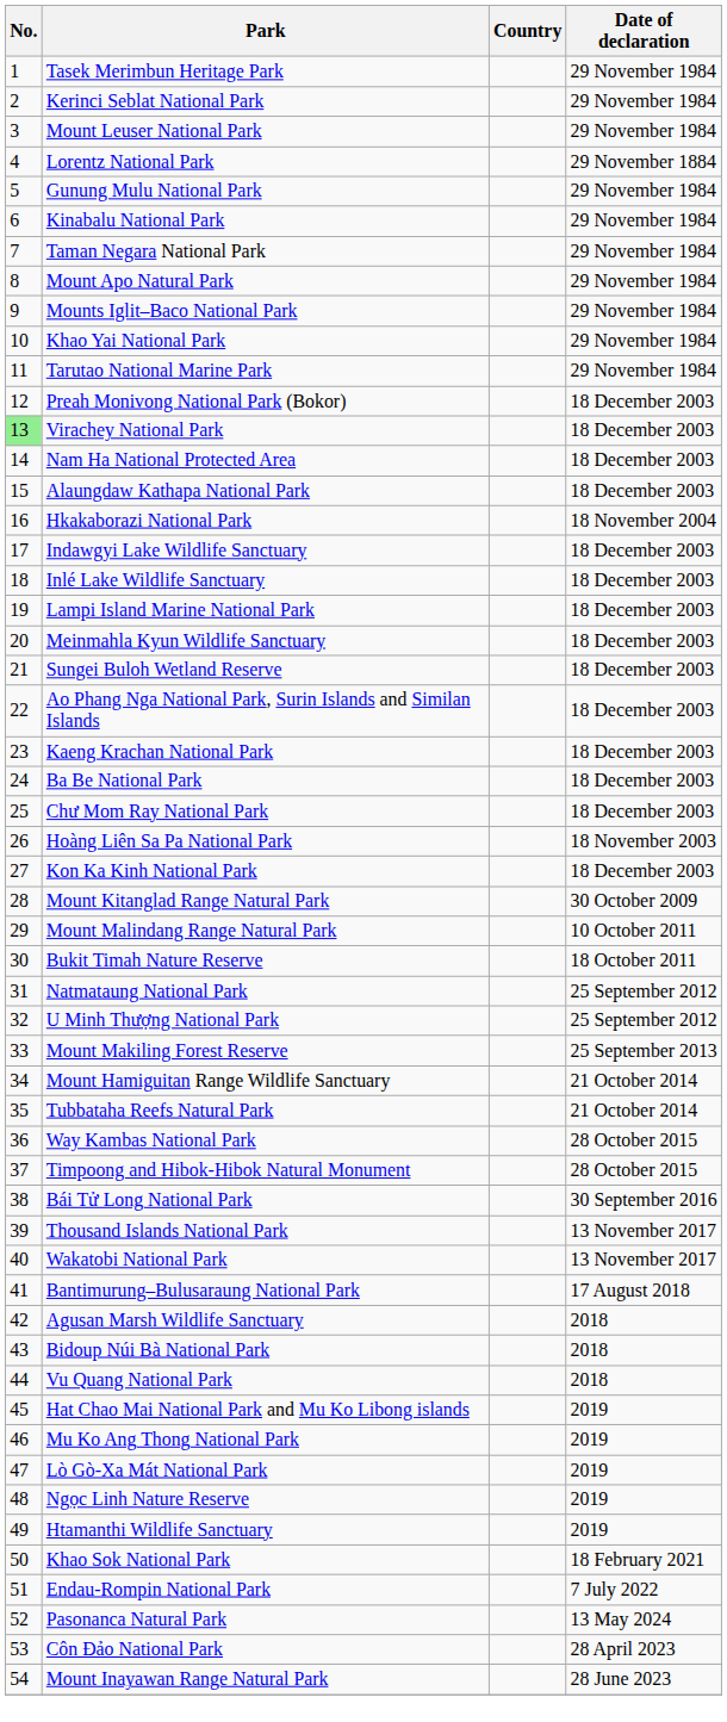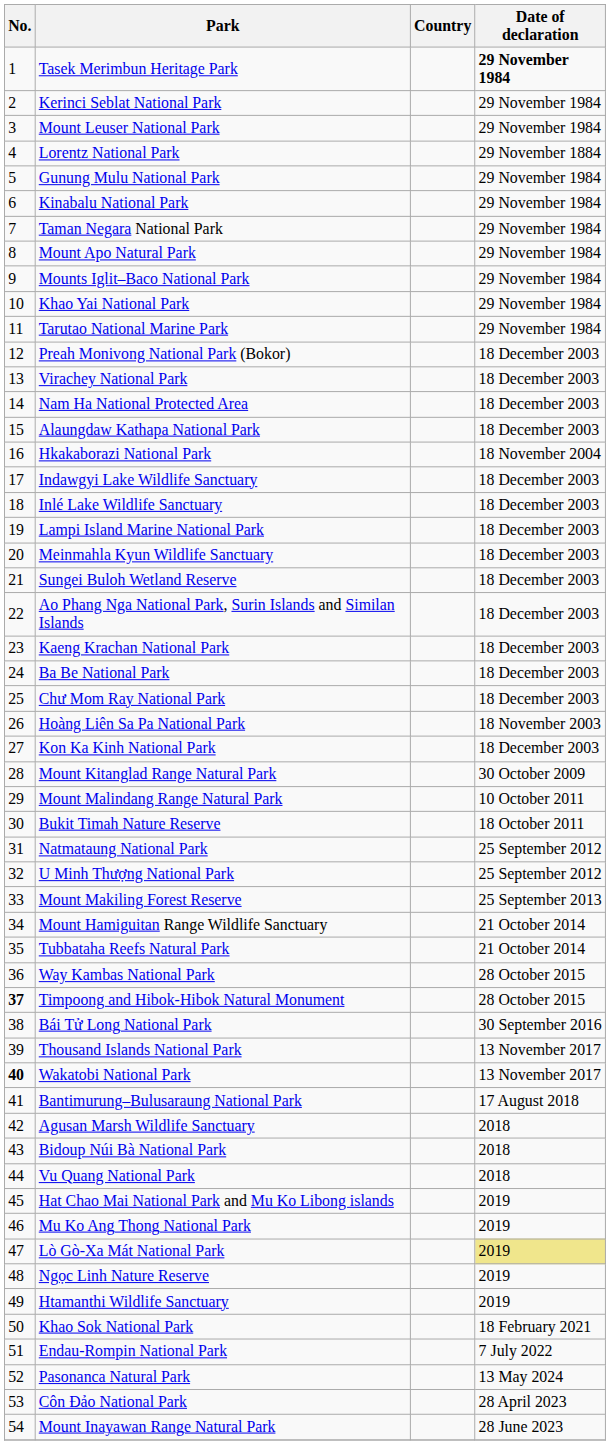Tasek Merimbun Heritage Park | Date of declaration: normal -> bold
Virachey National Park | No.: lightgreen background -> no background
Timpoong and Hibok-Hibok Natural Monument | No.: normal -> bold
Wakatobi National Park | No.: normal -> bold
Lò Gò-Xa Mát National Park | Date of declaration: no background -> khaki background
